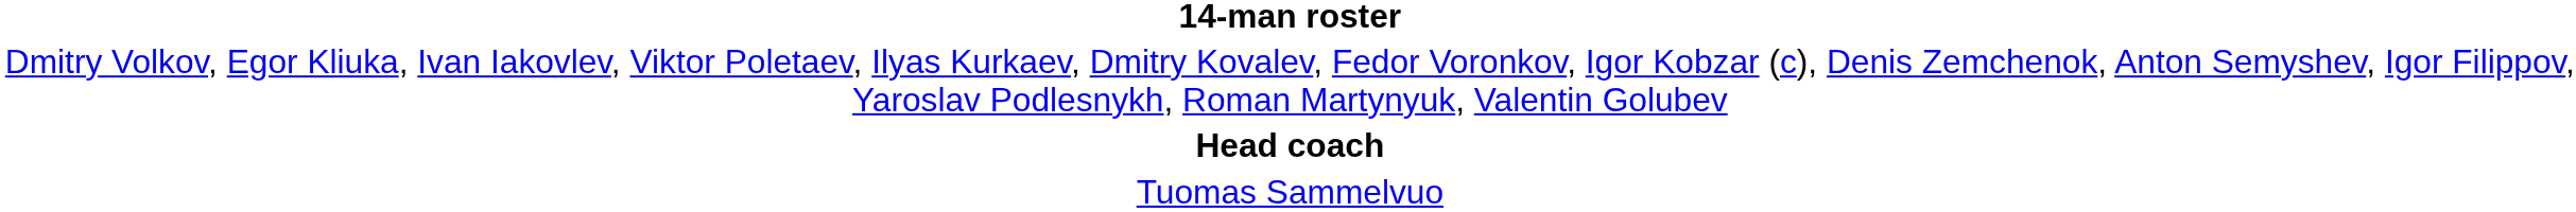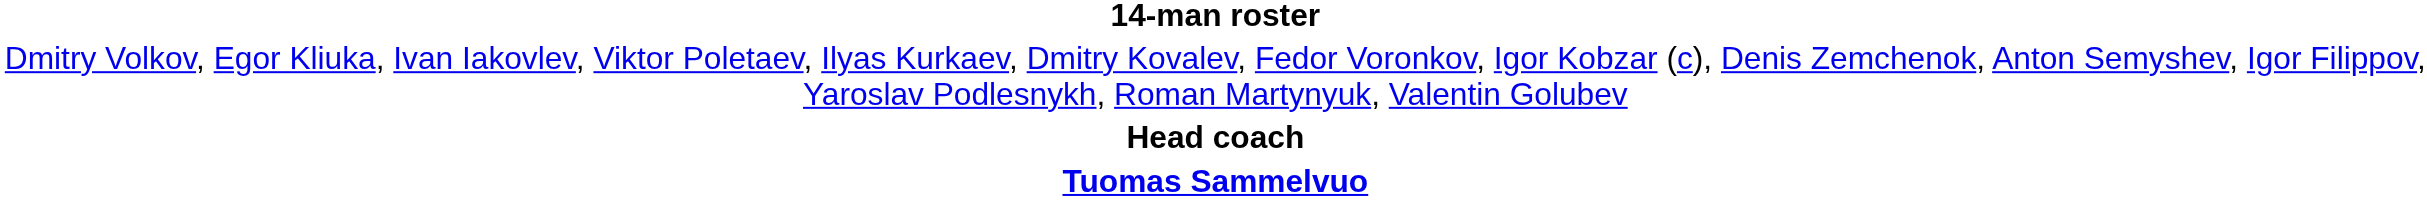row 4 | column 1: normal -> bold
